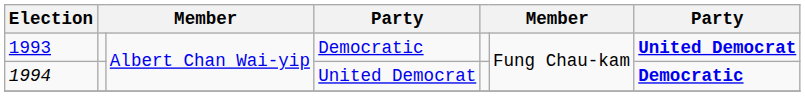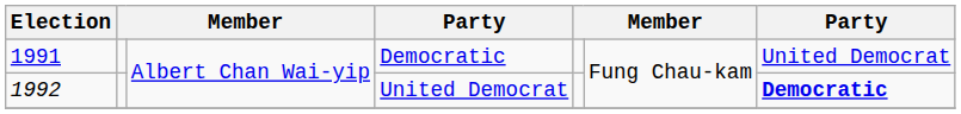row 2 | Election: 1993 -> 1991
row 2 | column 7: bold -> normal
row 3 | Election: 1994 -> 1992
